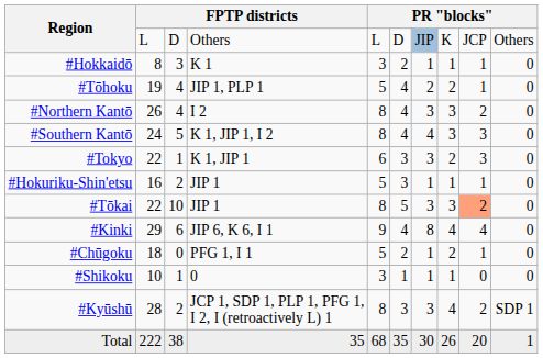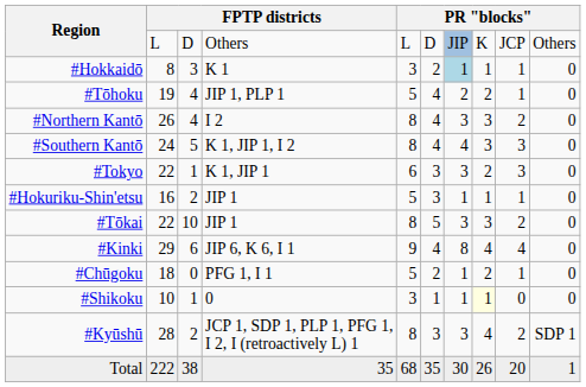#Hokkaidō | column 7: no background -> lightblue background
#Tōkai | column 9: lightsalmon background -> no background
#Shikoku | column 8: no background -> lightyellow background
